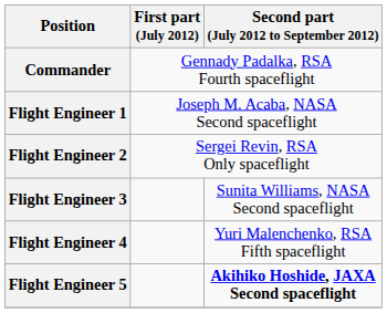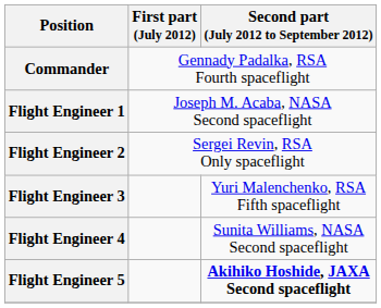Flight Engineer 3 | Second part (July 2012 to September 2012): Sunita Williams, NASA Second spaceflight -> Yuri Malenchenko, RSA Fifth spaceflight
Flight Engineer 4 | Second part (July 2012 to September 2012): Yuri Malenchenko, RSA Fifth spaceflight -> Sunita Williams, NASA Second spaceflight
